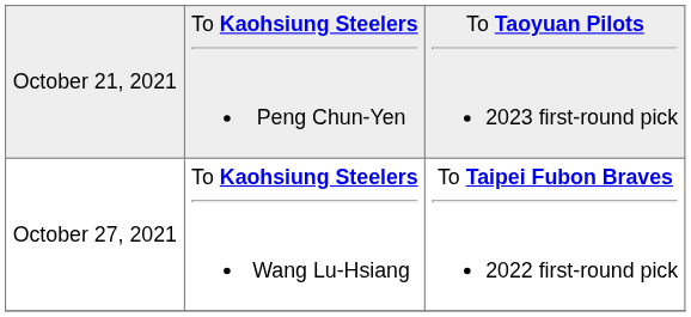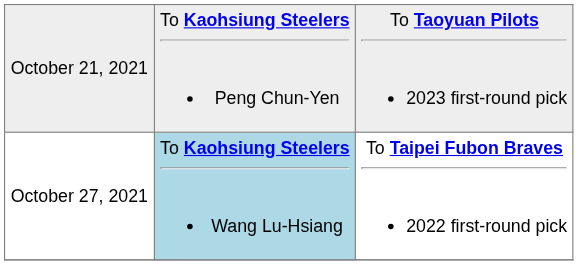October 27, 2021 | column 2: no background -> lightblue background
